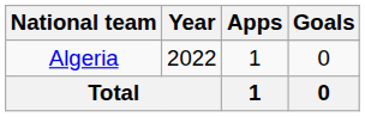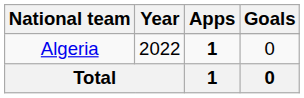2022 | Apps: normal -> bold
